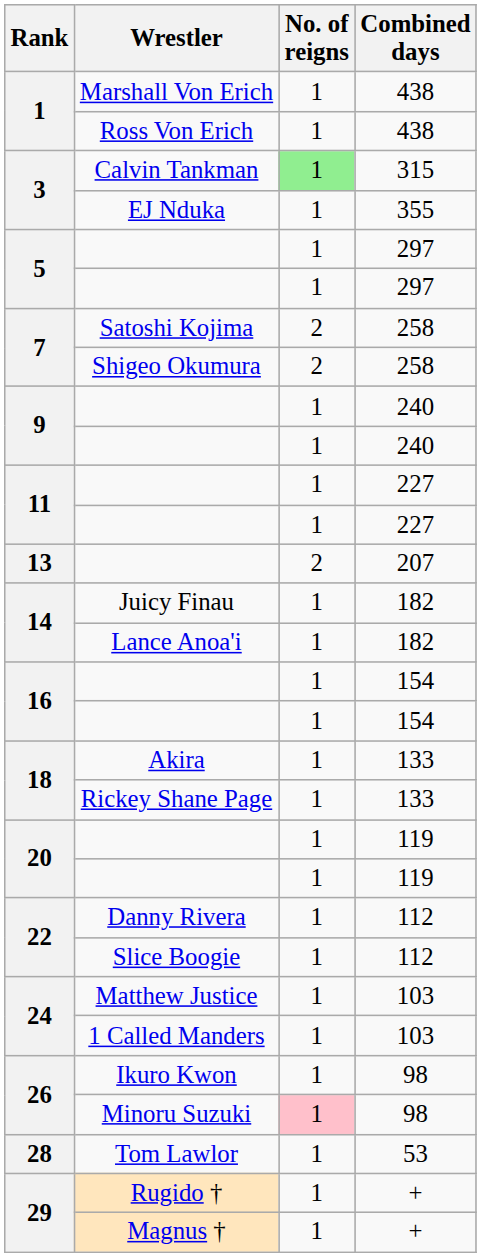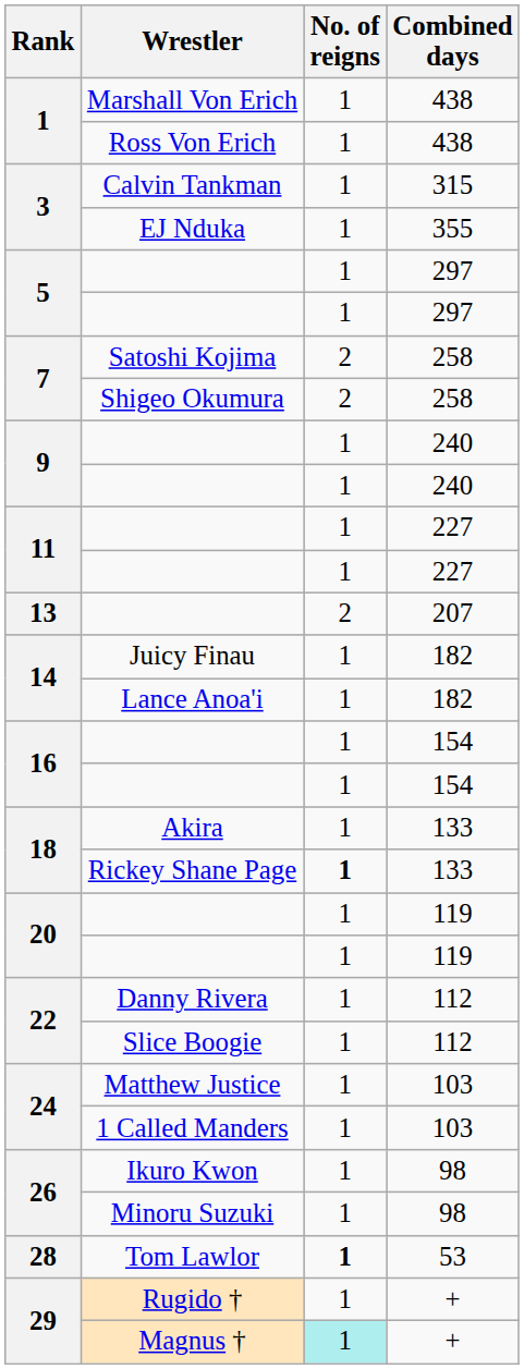Calvin Tankman | No. of reigns: lightgreen background -> no background
Rickey Shane Page | No. of reigns: normal -> bold
Minoru Suzuki | No. of reigns: pink background -> no background
Tom Lawlor | No. of reigns: normal -> bold
Magnus † | No. of reigns: no background -> paleturquoise background
